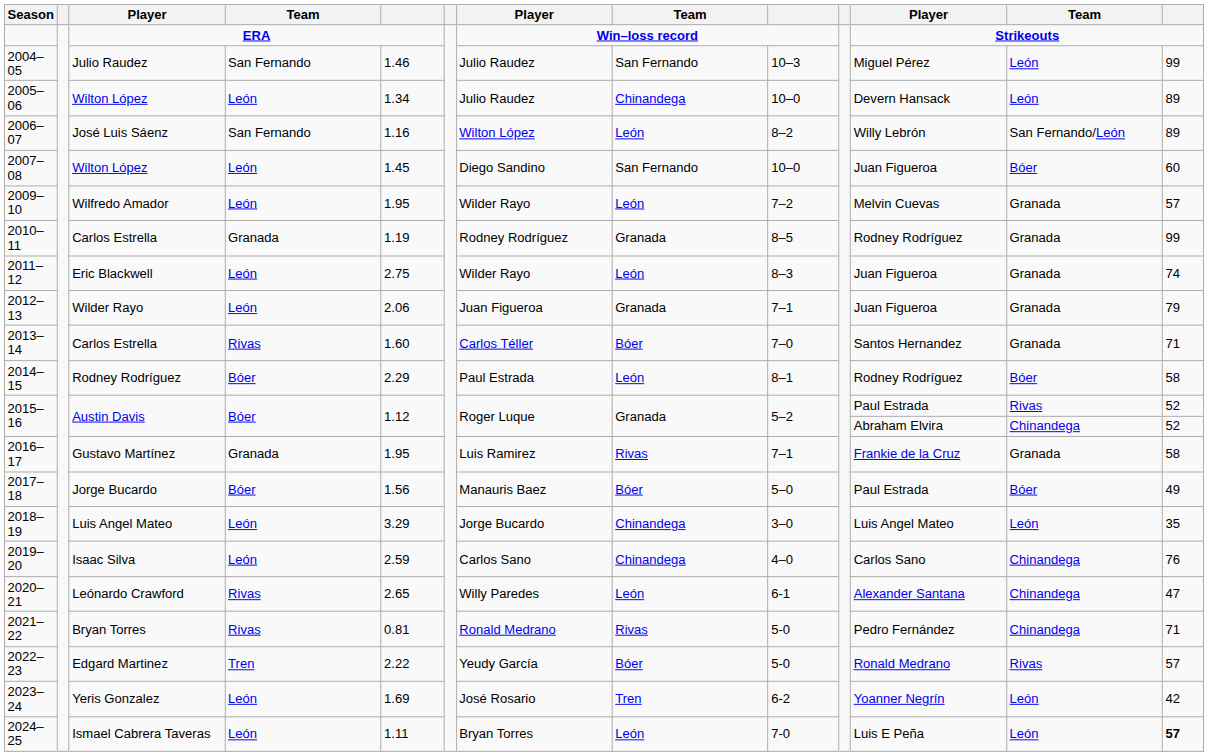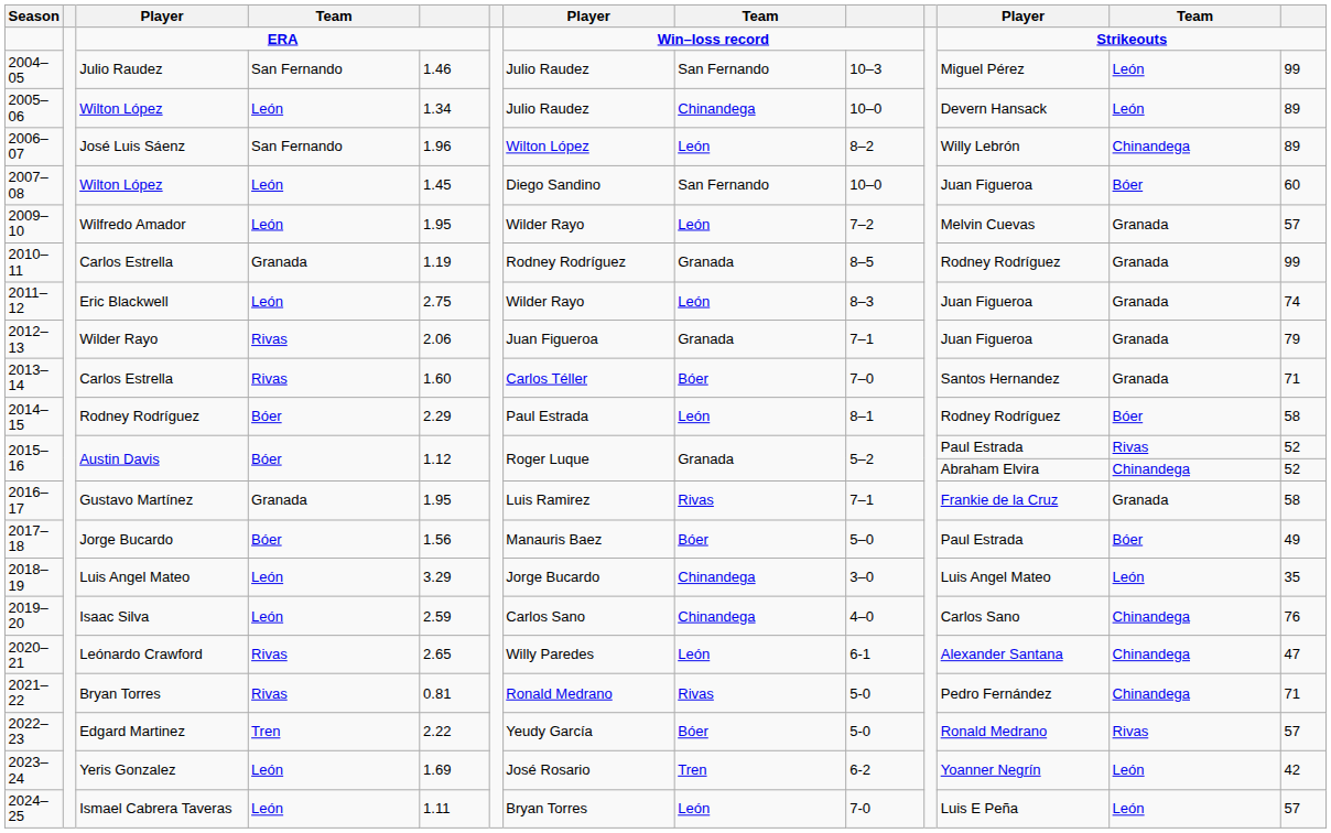2006–07 | column 5: 1.16 -> 1.96
2006–07 | column 12: San Fernando/León -> Chinandega
2012–13 | column 4: León -> Rivas
2024–25 | column 13: bold -> normal
